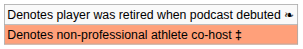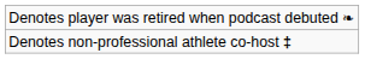row 2 | column 1: lightsalmon background -> no background
